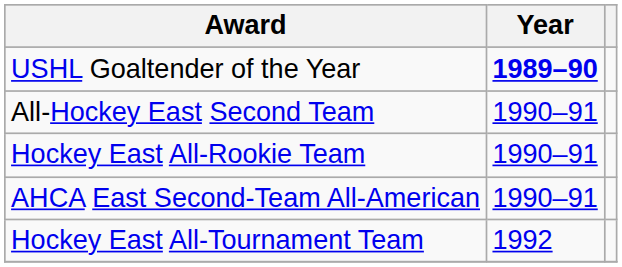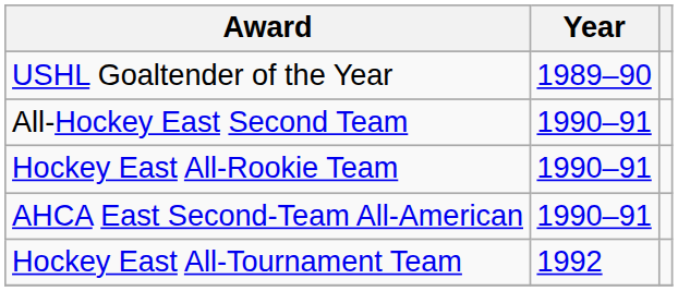USHL Goaltender of the Year | Year: bold -> normal
